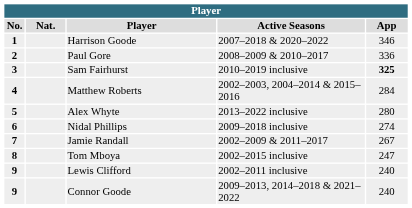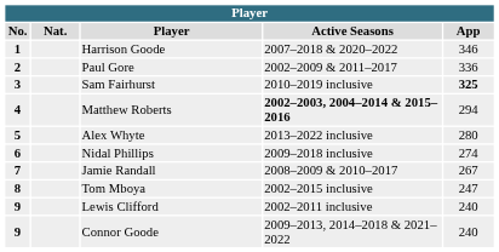Paul Gore | Active Seasons: 2008–2009 & 2010–2017 -> 2002–2009 & 2011–2017
Matthew Roberts | Active Seasons: normal -> bold
Matthew Roberts | App: 284 -> 294
Jamie Randall | Active Seasons: 2002–2009 & 2011–2017 -> 2008–2009 & 2010–2017
